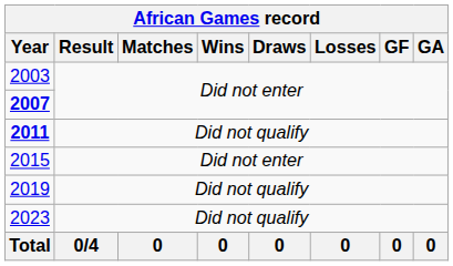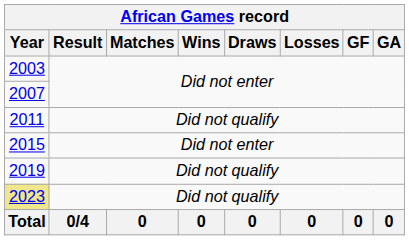2007 | African Games record / Year: bold -> normal
2011 | African Games record / Year: bold -> normal
2023 | African Games record / Year: no background -> khaki background
